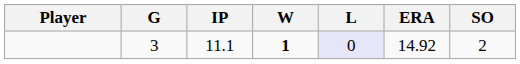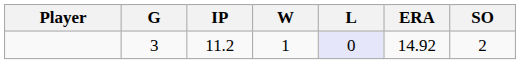row 2 | IP: 11.1 -> 11.2
row 2 | W: bold -> normal
